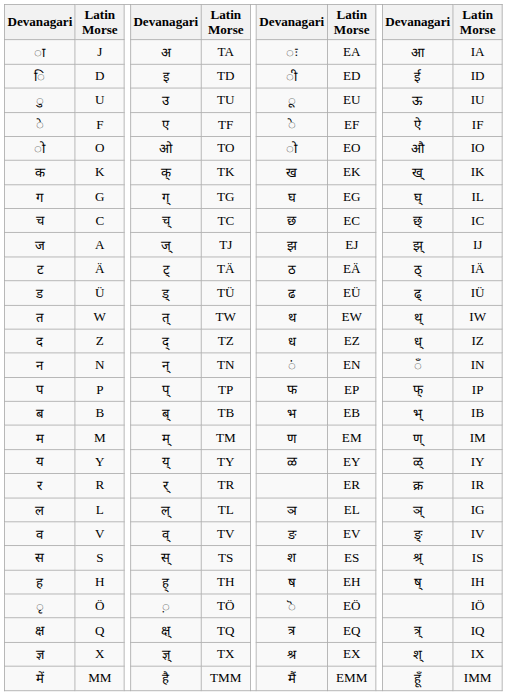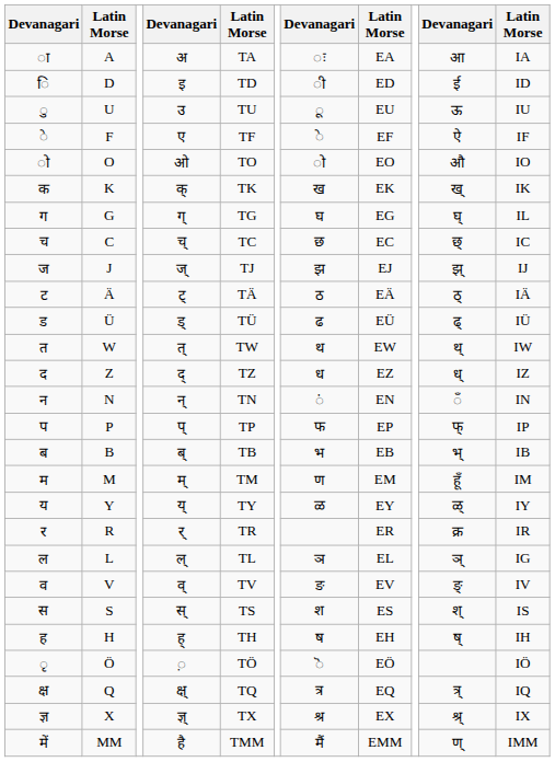ा | column 2: J -> A
ज | column 2: A -> J
म | column 10: ण् -> हूँ
स | column 10: श्र् -> श्
ज्ञ | column 10: श् -> श्र्
में | column 10: हूँ -> ण्
